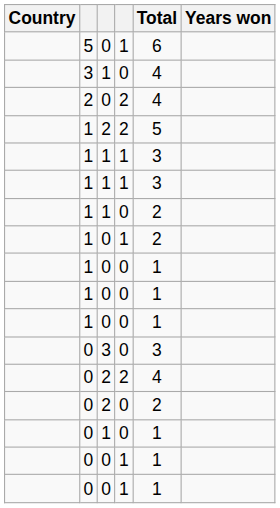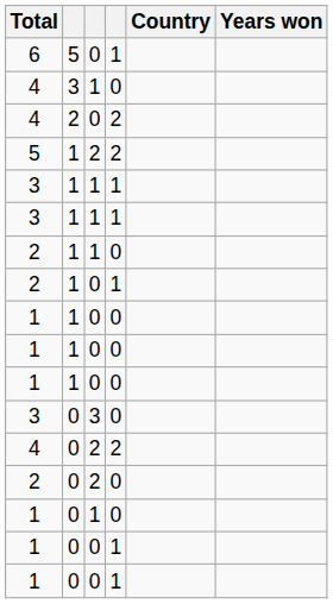columns swapped: Country <-> Total
